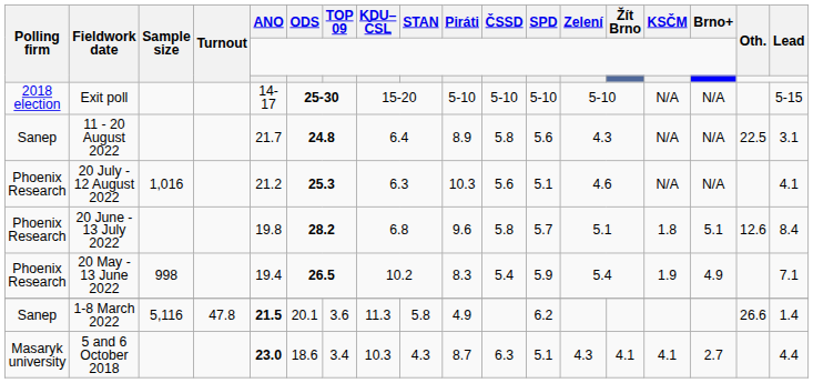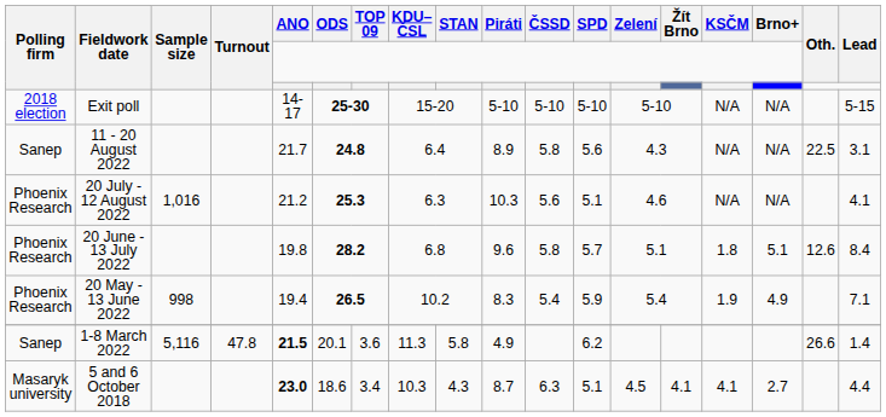5 and 6 October 2018 | Zelení: 4.3 -> 4.5
